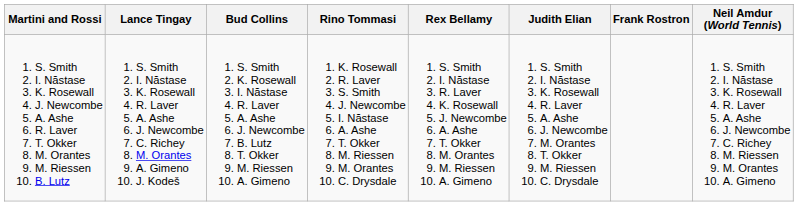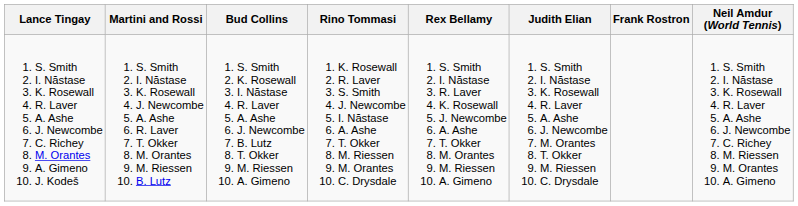columns swapped: Lance Tingay <-> Martini and Rossi
